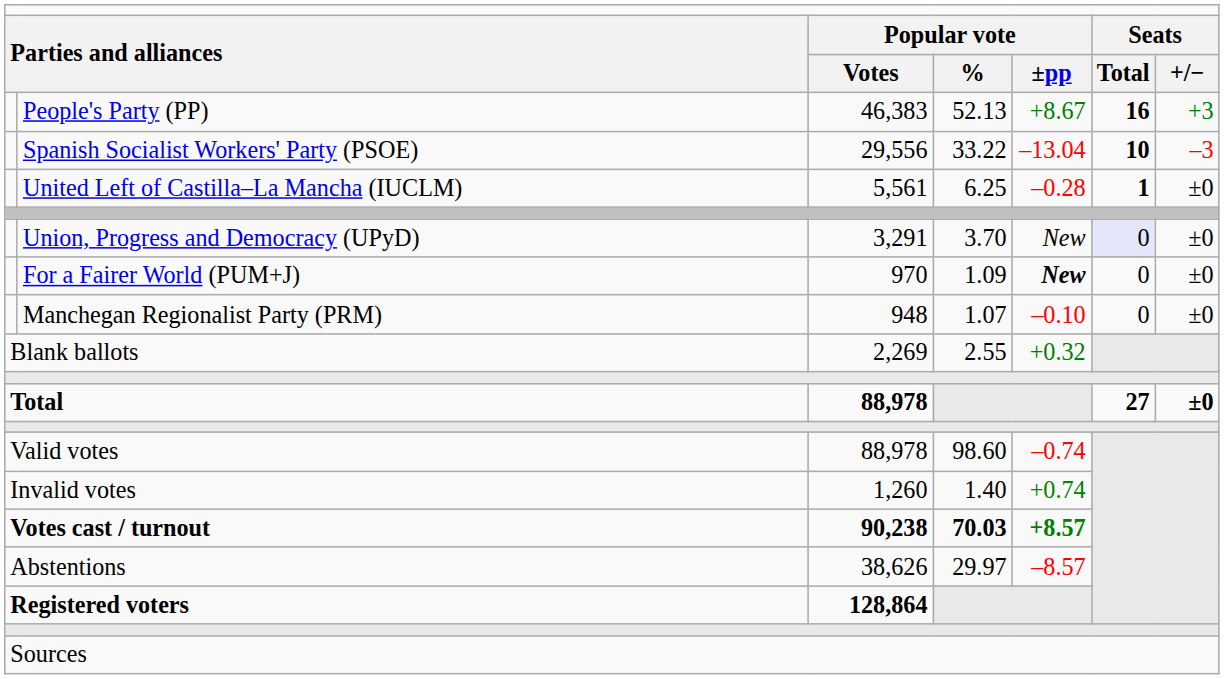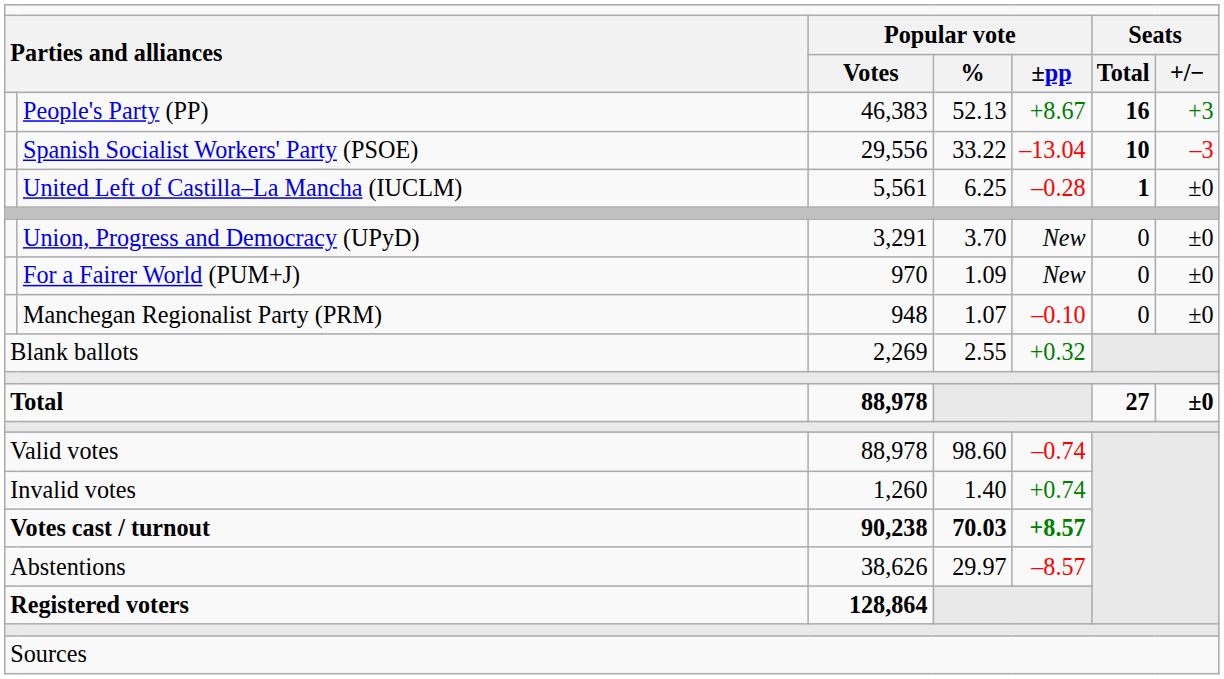Union, Progress and Democracy (UPyD) | column 6: lavender background -> no background
For a Fairer World (PUM+J) | column 5: bold -> normal
